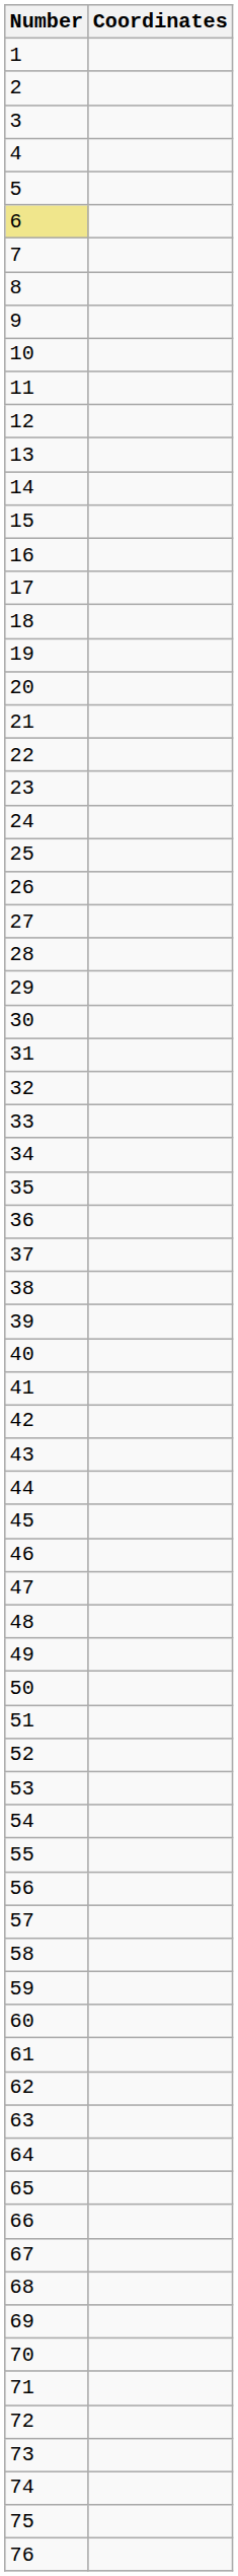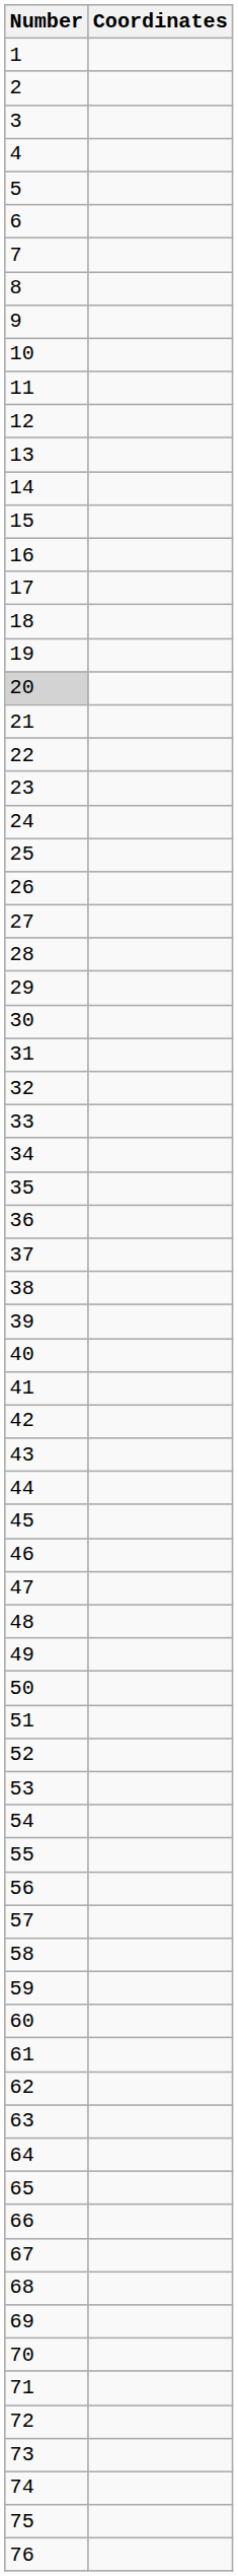6 | Number: khaki background -> no background
20 | Number: no background -> lightgrey background
